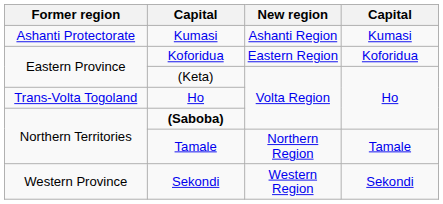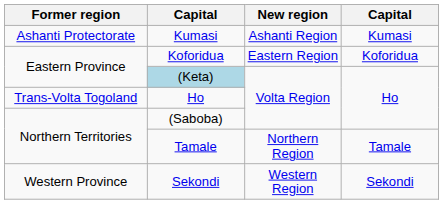(Keta) | column 2: no background -> lightblue background
(Saboba) | column 2: bold -> normal
